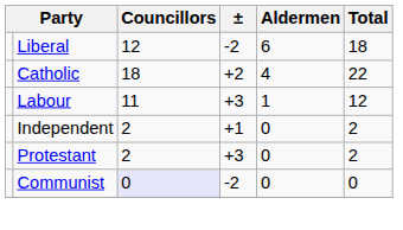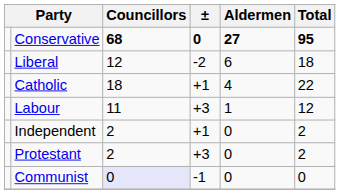+ row: Conservative | 68 | 0 | 27 | 95
Catholic | ±: +2 -> +1
Communist | ±: -2 -> -1
